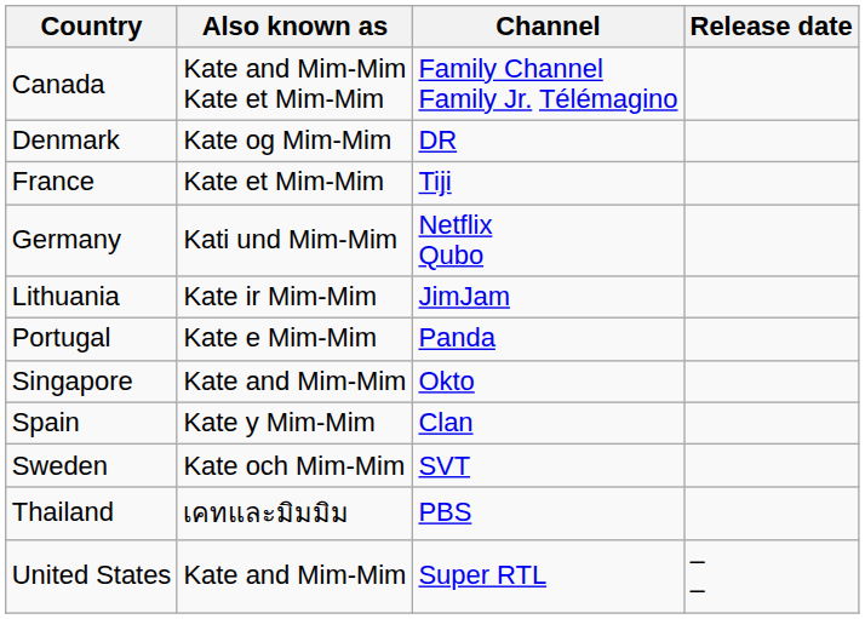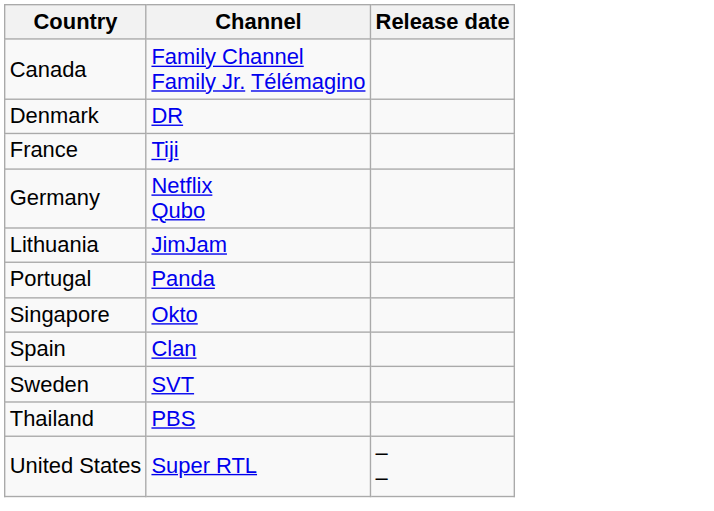- column: Also known as | Kate and Mim-Mim Kate et Mim-Mim | Kate og Mim-Mim | Kate et Mim-Mim | Kati und Mim-Mim | Kate ir Mim-Mim | Kate e Mim-Mim | Kate and Mim-Mim | Kate y Mim-Mim | Kate och Mim-Mim | เคทและมิมมิม | Kate and Mim-Mim
